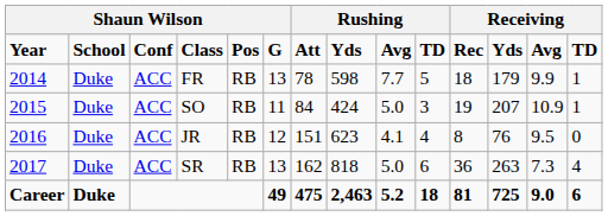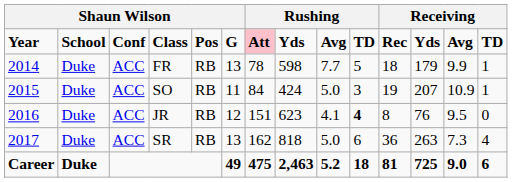Class | column 7: no background -> pink background
JR | column 10: normal -> bold
